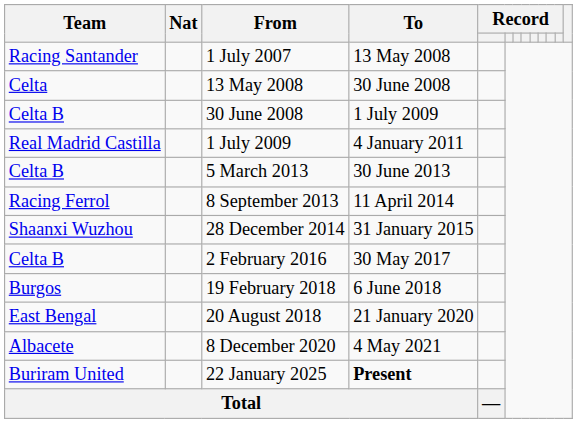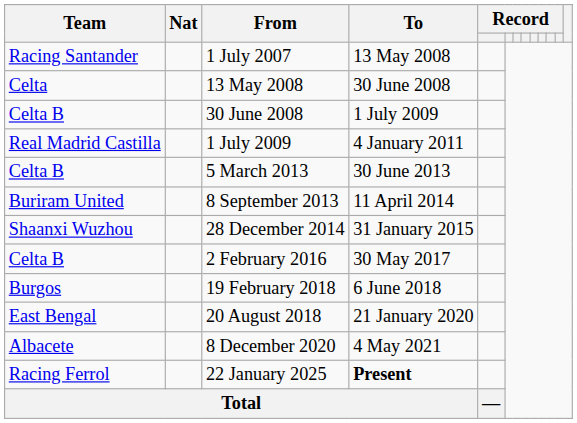8 September 2013 | Team: Racing Ferrol -> Buriram United
22 January 2025 | Team: Buriram United -> Racing Ferrol
